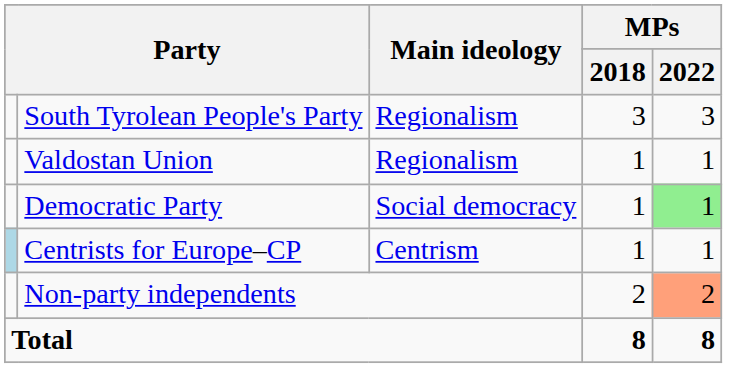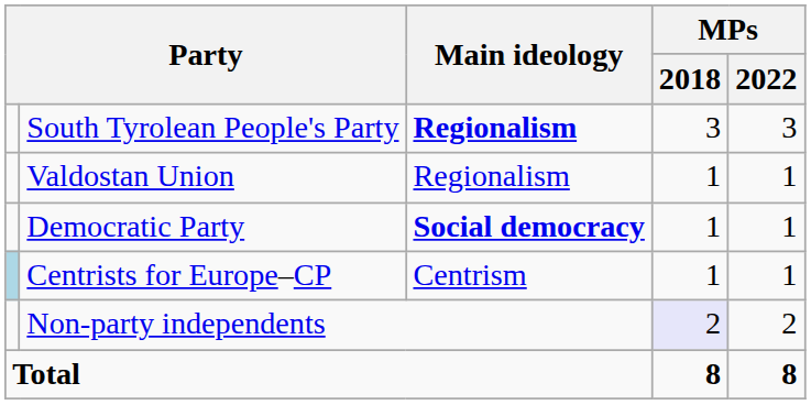South Tyrolean People's Party | Main ideology: normal -> bold
Democratic Party | Main ideology: normal -> bold
Democratic Party | MPs / 2022: lightgreen background -> no background
Non-party independents | MPs / 2018: no background -> lavender background
Non-party independents | MPs / 2022: lightsalmon background -> no background
